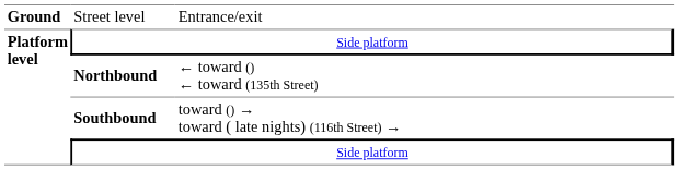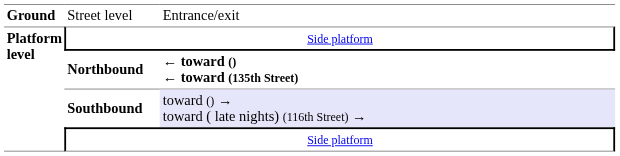Northbound | column 3: normal -> bold
Southbound | column 3: no background -> lavender background
